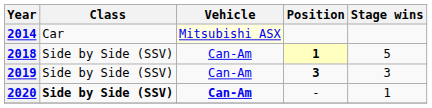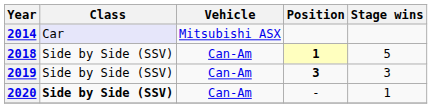2014 | Class: no background -> lavender background
2014 | Vehicle: lightyellow background -> no background
2020 | Vehicle: bold -> normal
